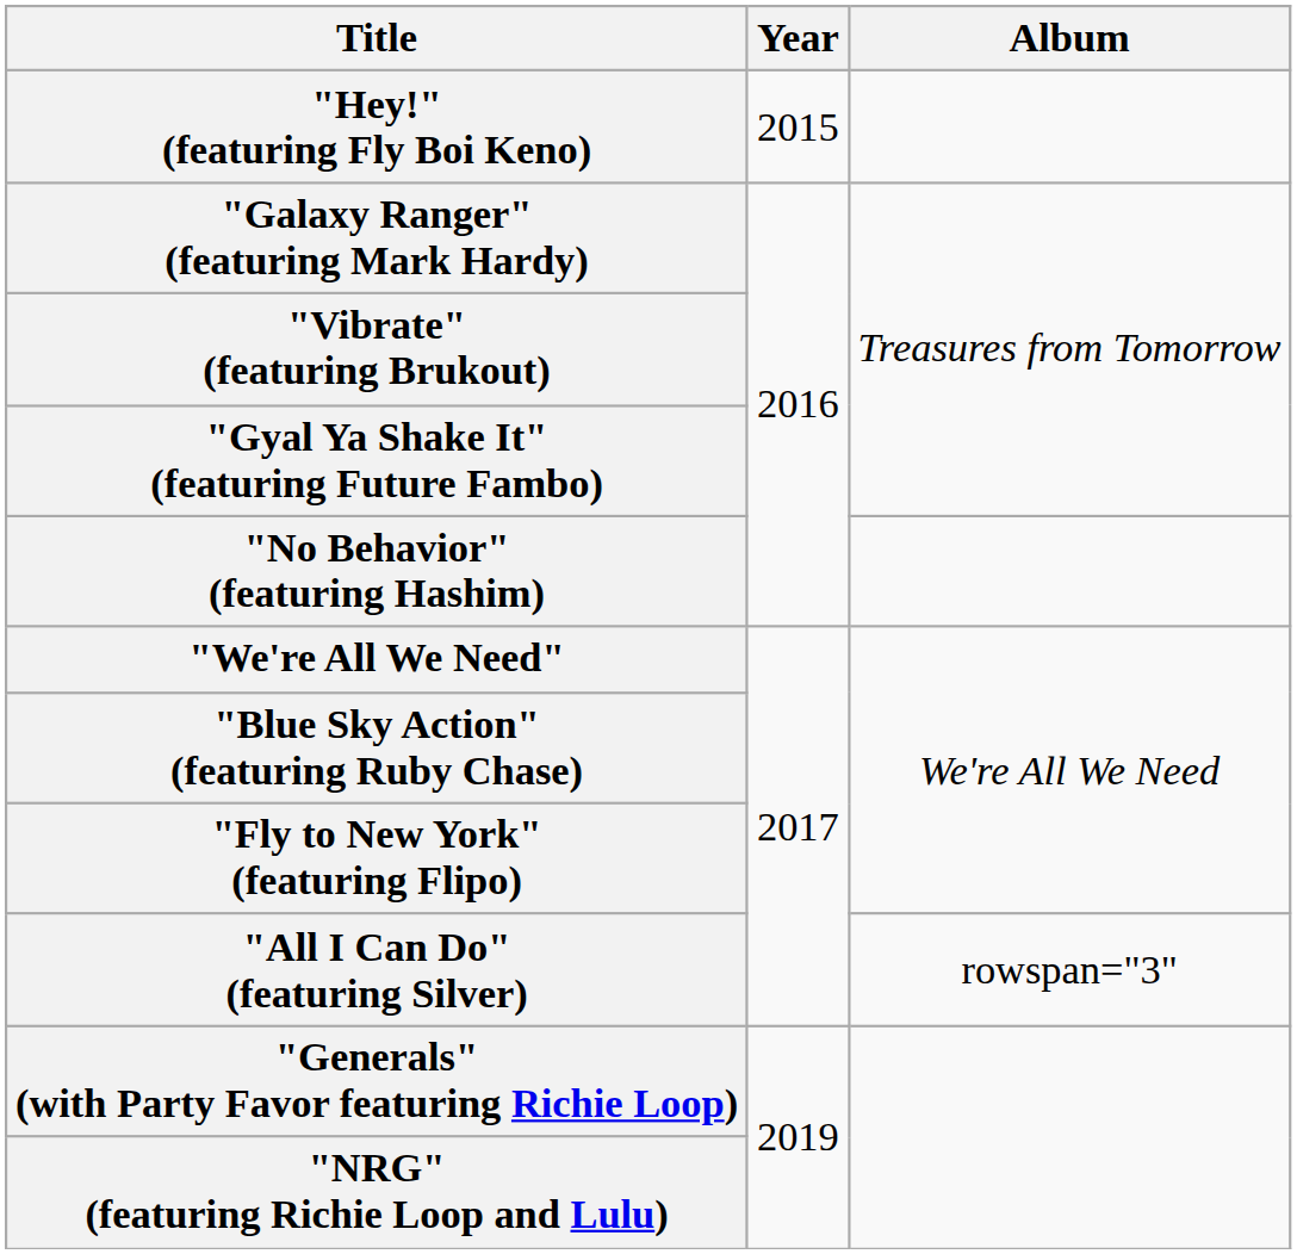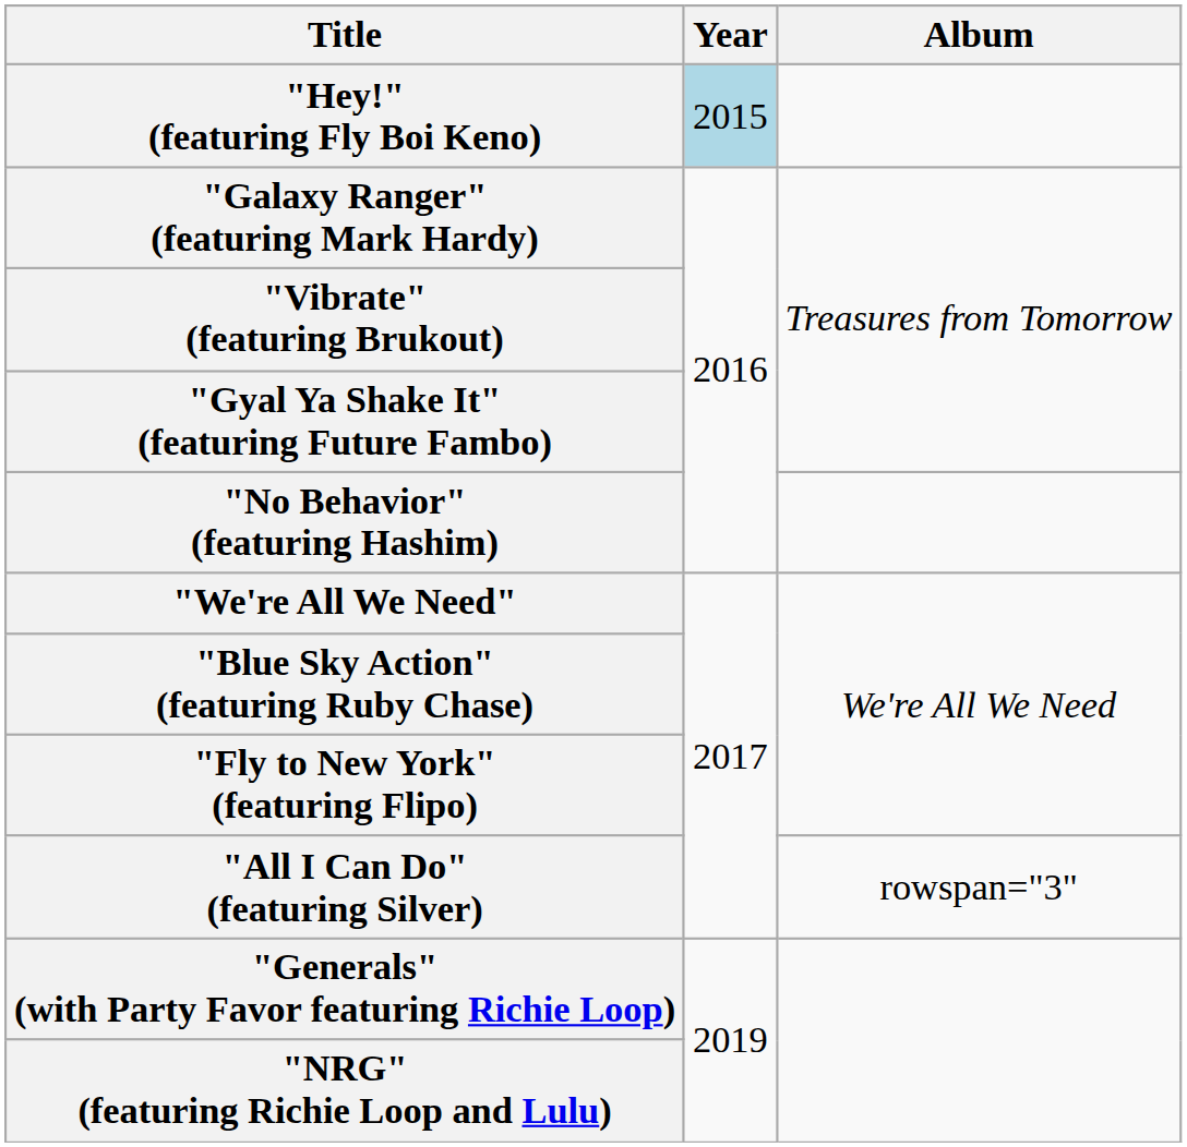"Hey!" (featuring Fly Boi Keno) | Year: no background -> lightblue background
